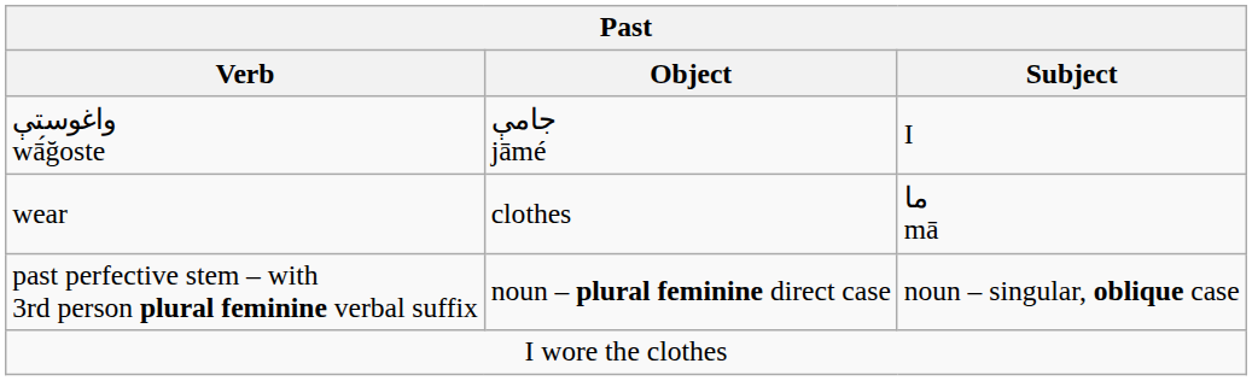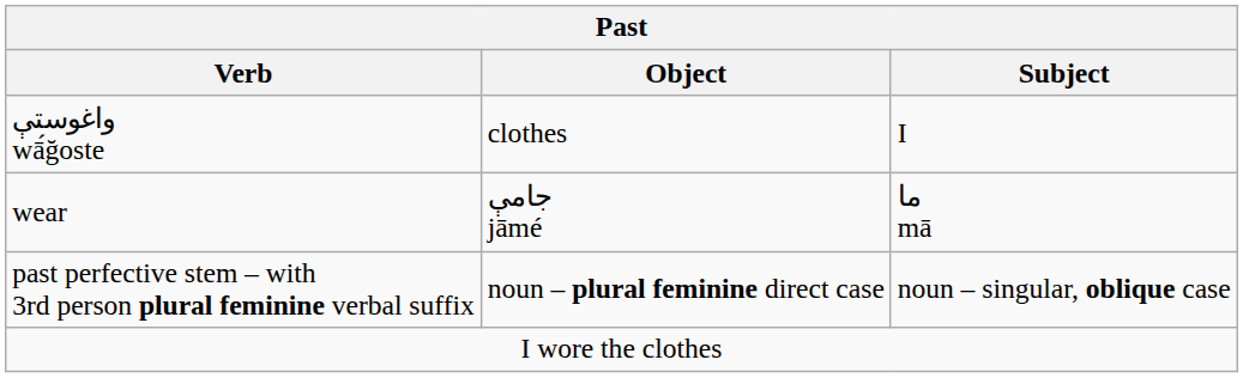واغوستې wā́ğoste | Object: جامې jāmé -> clothes
wear | Object: clothes -> جامې jāmé
